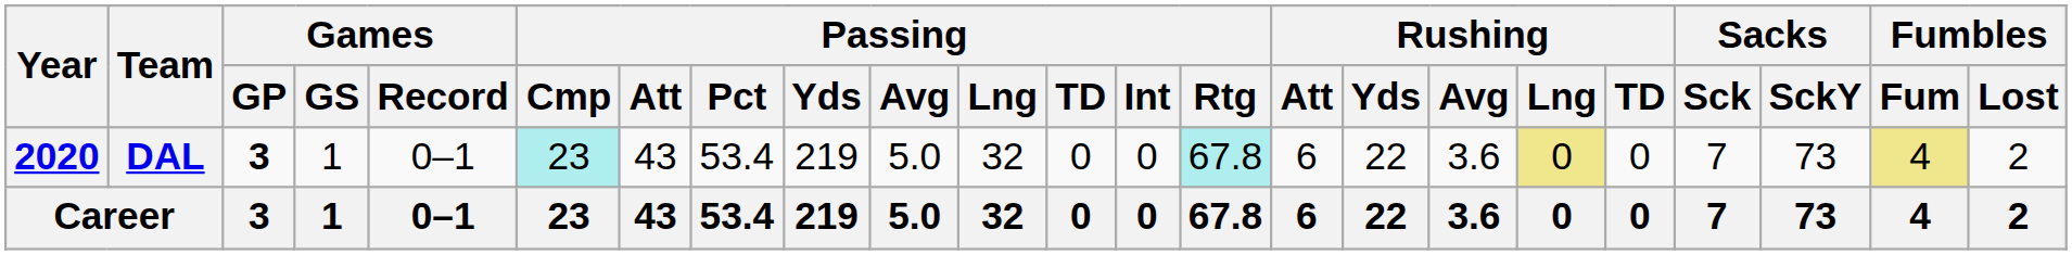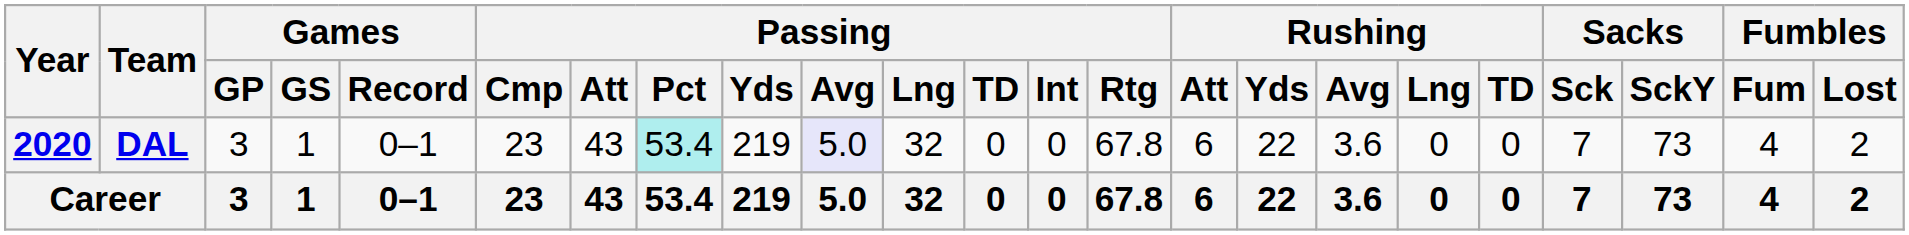DAL | Games / GP: bold -> normal
DAL | Passing / Cmp: paleturquoise background -> no background
DAL | Passing / Pct: no background -> paleturquoise background
DAL | Passing / Avg: no background -> lavender background
DAL | Passing / Rtg: paleturquoise background -> no background
DAL | Rushing / Lng: khaki background -> no background
DAL | Fumbles / Fum: khaki background -> no background
